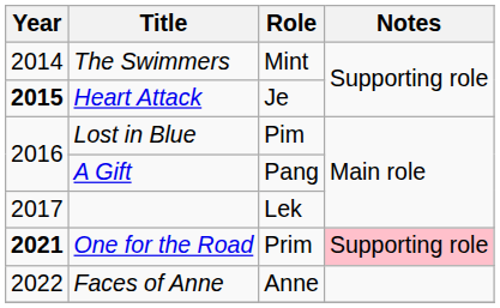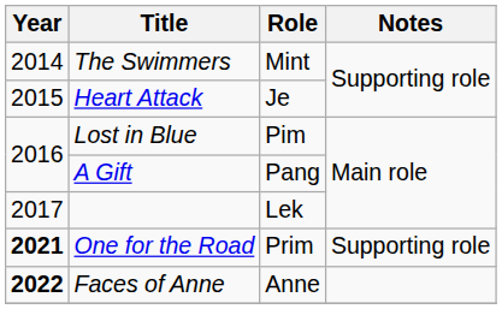Heart Attack | Year: bold -> normal
One for the Road | Notes: pink background -> no background
Faces of Anne | Year: normal -> bold
